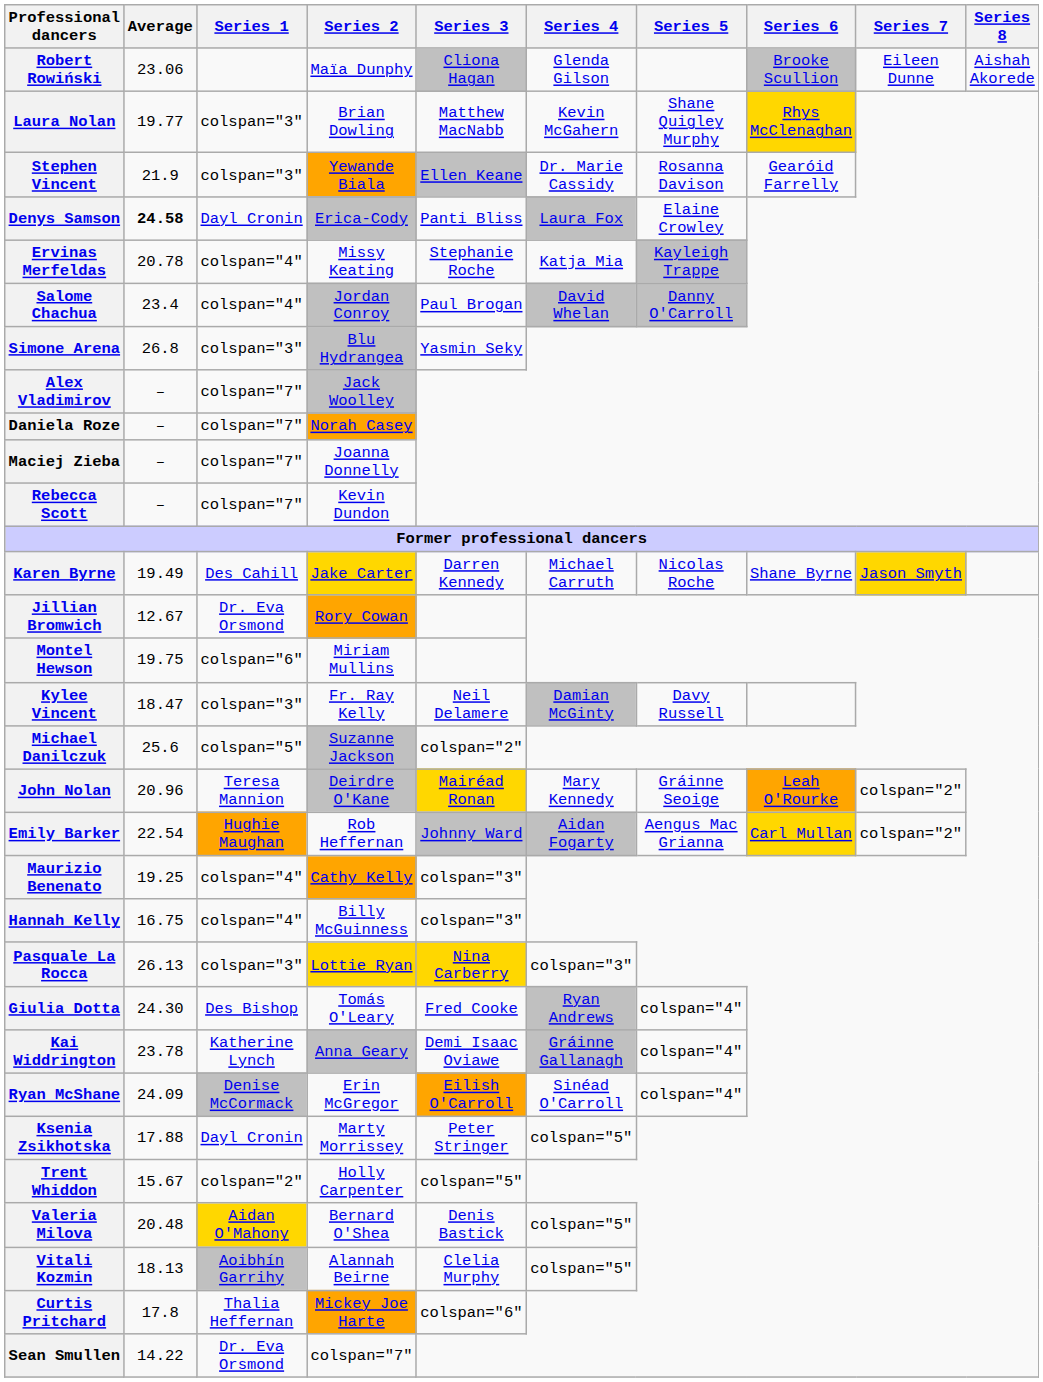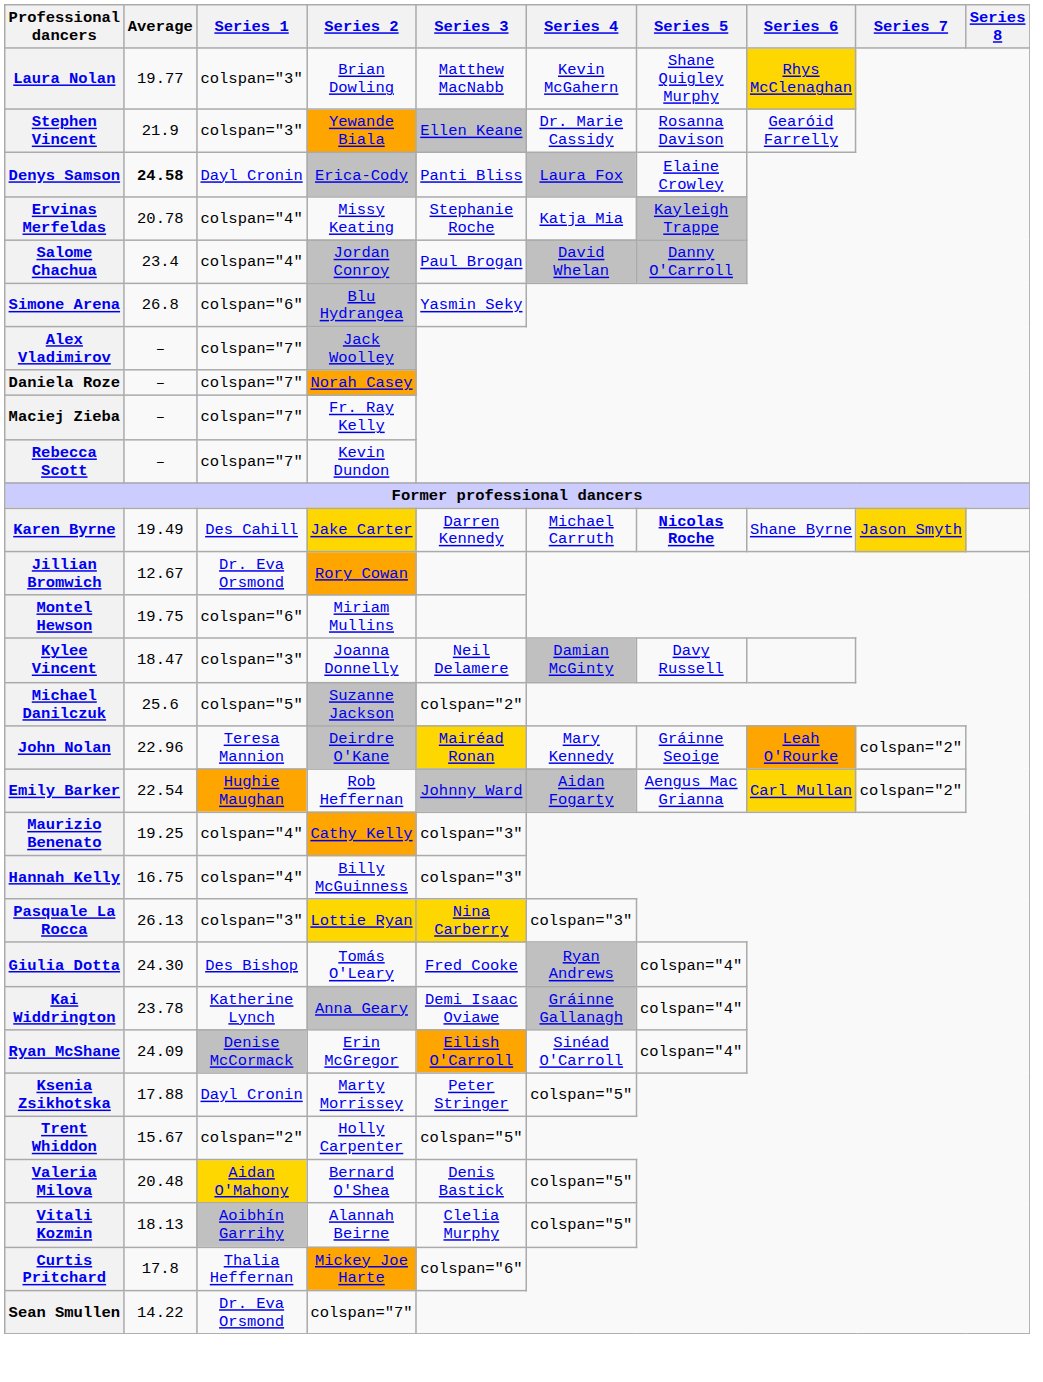- row: Robert Rowiński | 23.06 | Maïa Dunphy | Cliona Hagan | Glenda Gilson | Brooke Scullion | Eileen Dunne | Aishah Akorede
Simone Arena | Series 1: colspan="3" -> colspan="6"
Maciej Zieba | Series 2: Joanna Donnelly -> Fr. Ray Kelly
Karen Byrne | Series 5: normal -> bold
Kylee Vincent | Series 2: Fr. Ray Kelly -> Joanna Donnelly
John Nolan | Average: 20.96 -> 22.96
